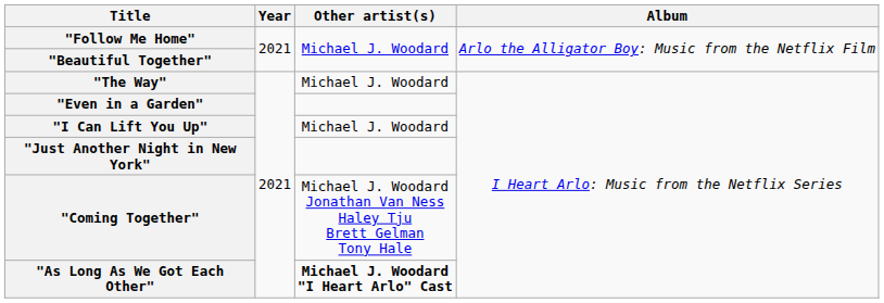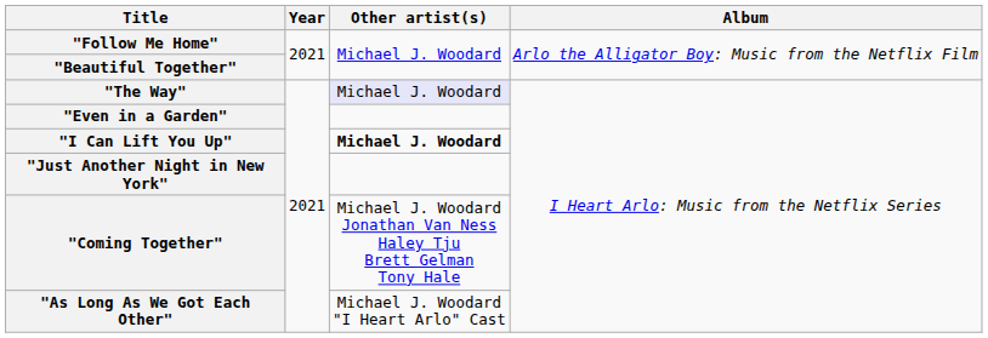"The Way" | Other artist(s): no background -> lavender background
"I Can Lift You Up" | Other artist(s): normal -> bold
"As Long As We Got Each Other" | Other artist(s): bold -> normal
